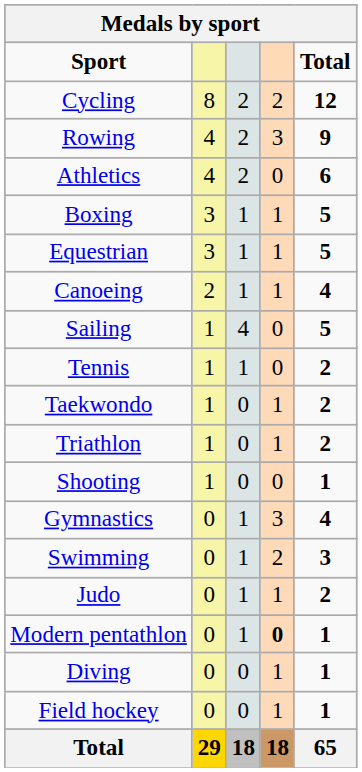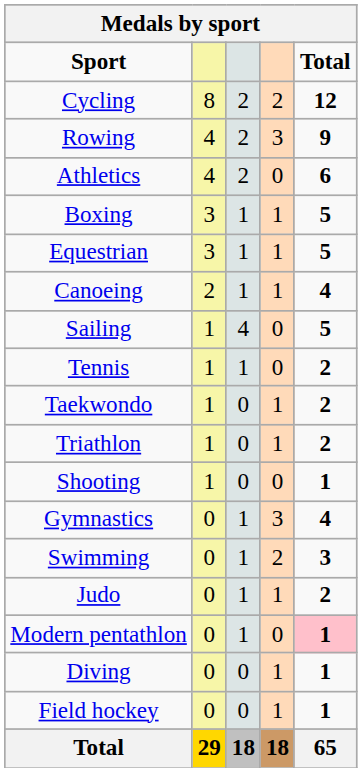Modern pentathlon | column 4: bold -> normal
Modern pentathlon | Total: no background -> pink background
